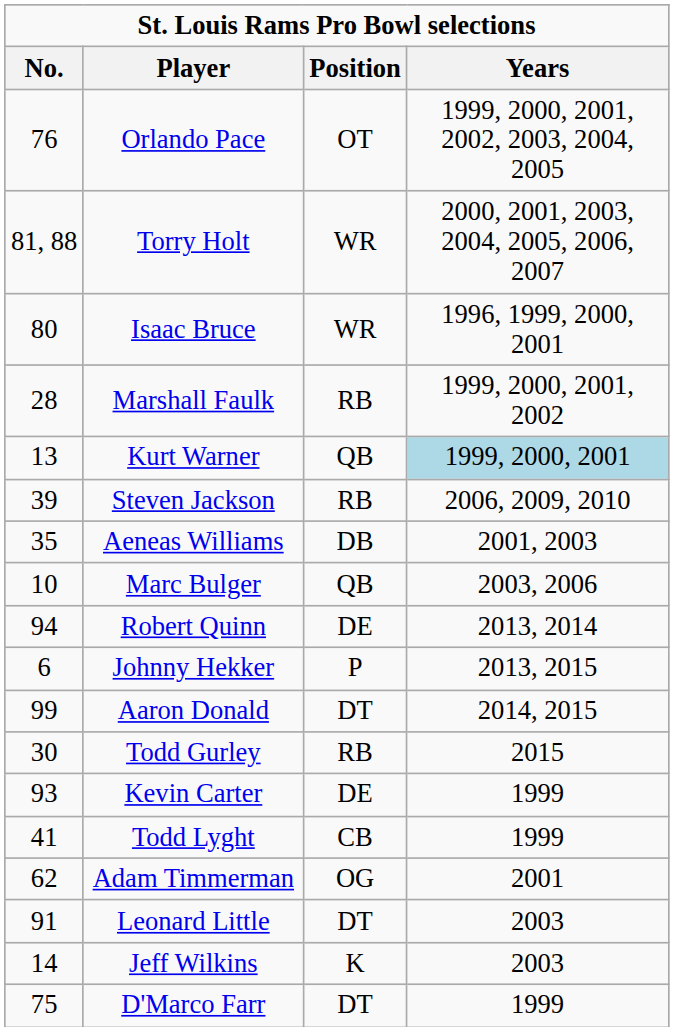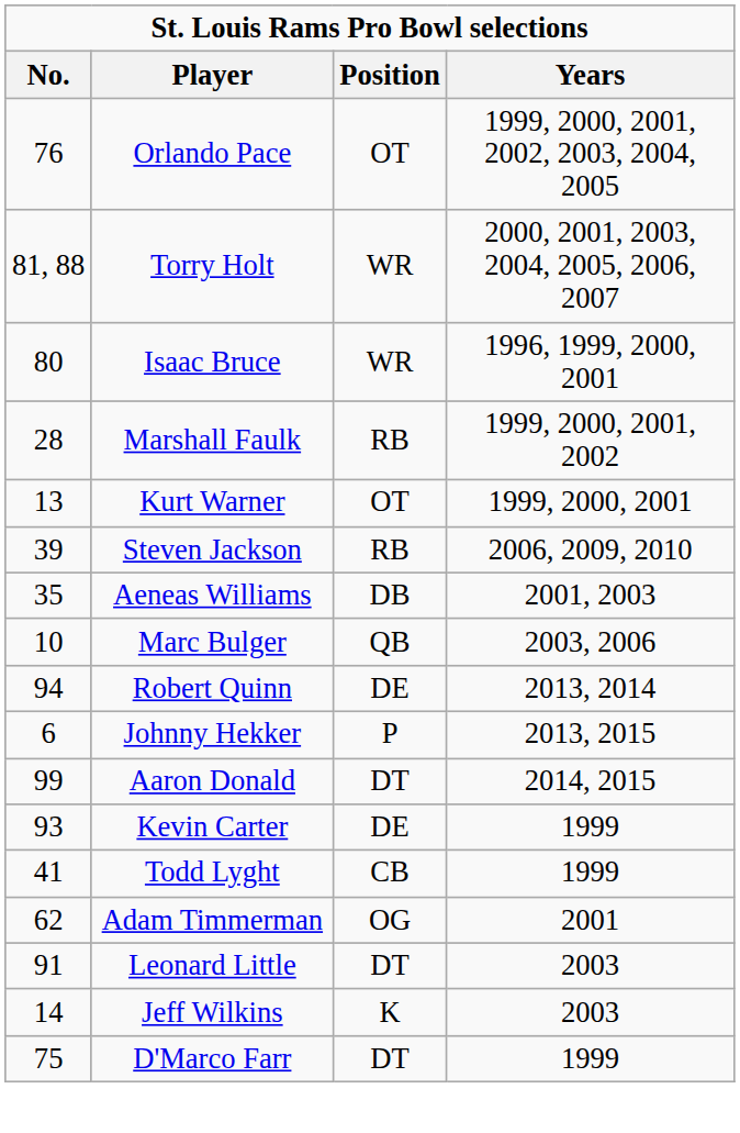Kurt Warner | Position: QB -> OT
Kurt Warner | Years: lightblue background -> no background
- row: 30 | Todd Gurley | RB | 2015
